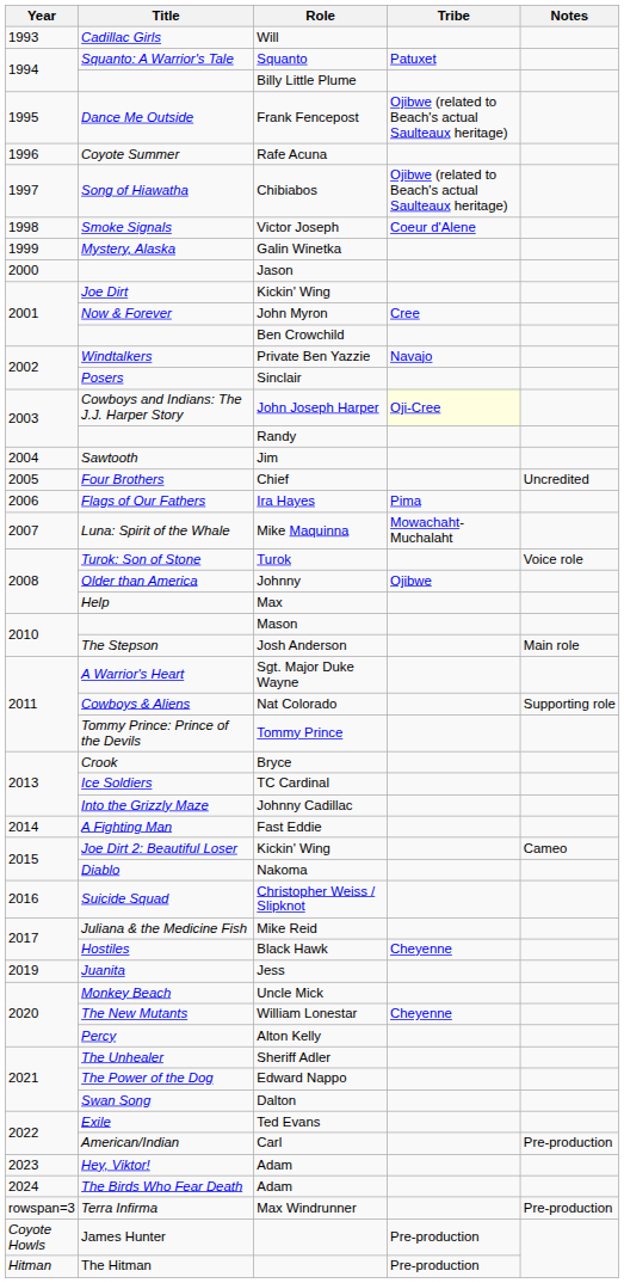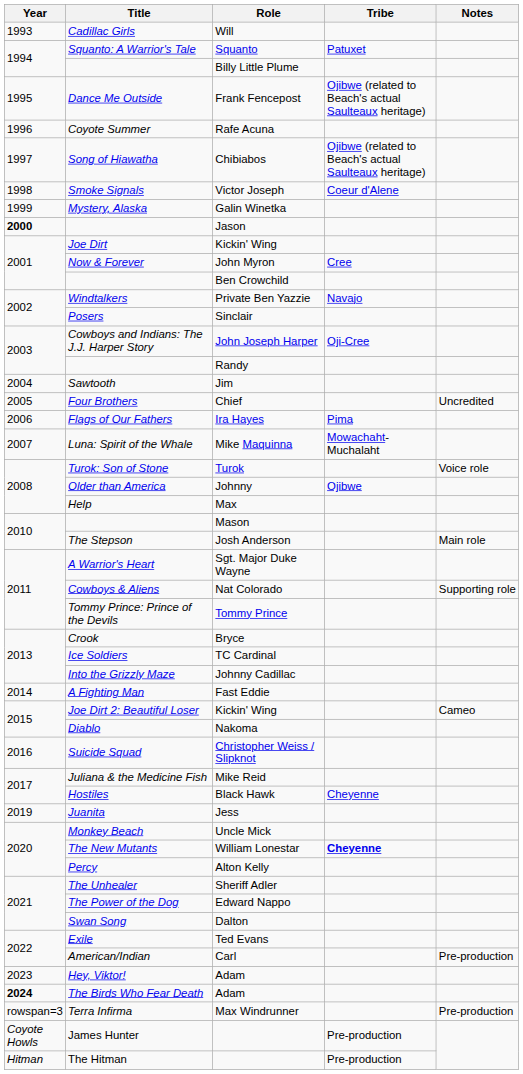Jason | Year: normal -> bold
John Joseph Harper | Tribe: lightyellow background -> no background
William Lonestar | Tribe: normal -> bold
The Birds Who Fear Death / Adam | Year: normal -> bold
